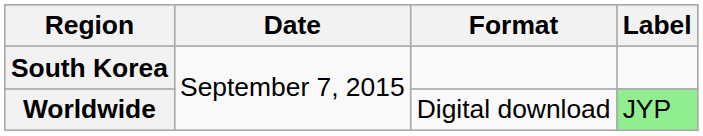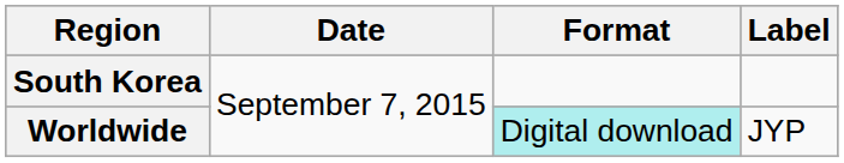Worldwide | Format: no background -> paleturquoise background
Worldwide | Label: lightgreen background -> no background
